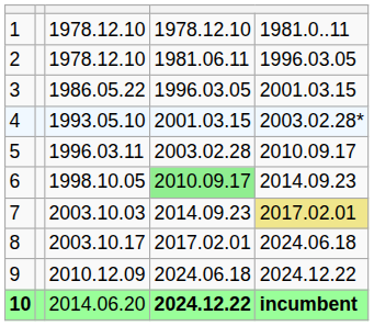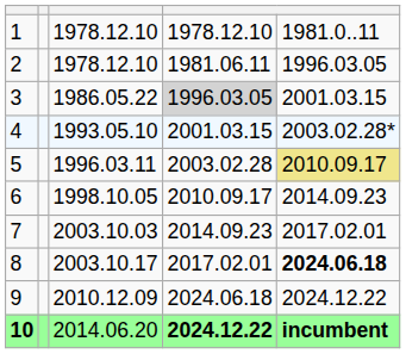3 | column 4: no background -> lightgrey background
5 | column 5: no background -> khaki background
6 | column 4: lightgreen background -> no background
7 | column 5: khaki background -> no background
8 | column 5: normal -> bold
